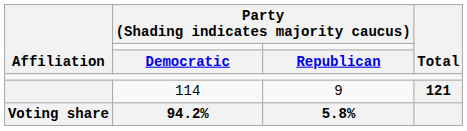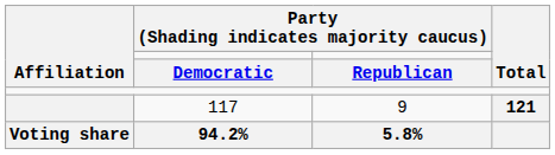121 | column 2: 114 -> 117
